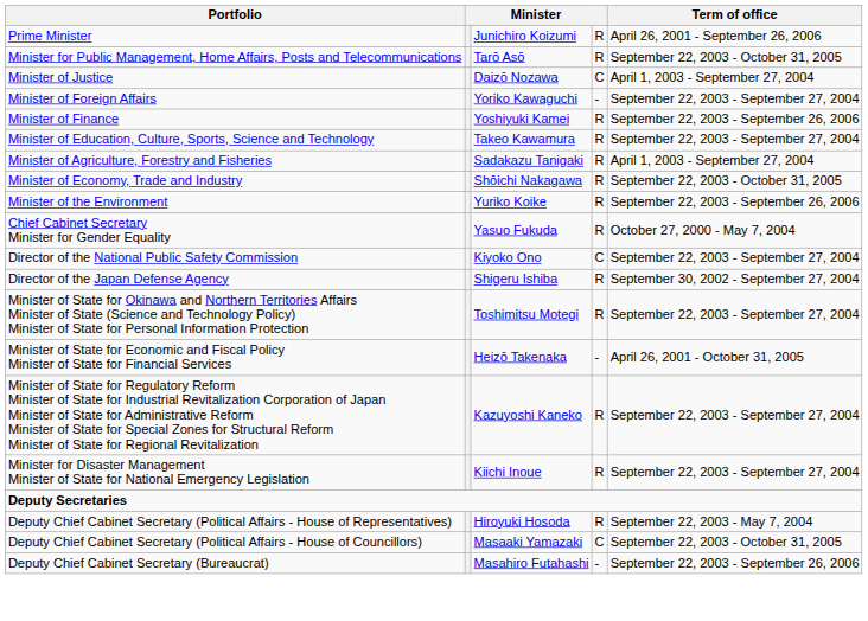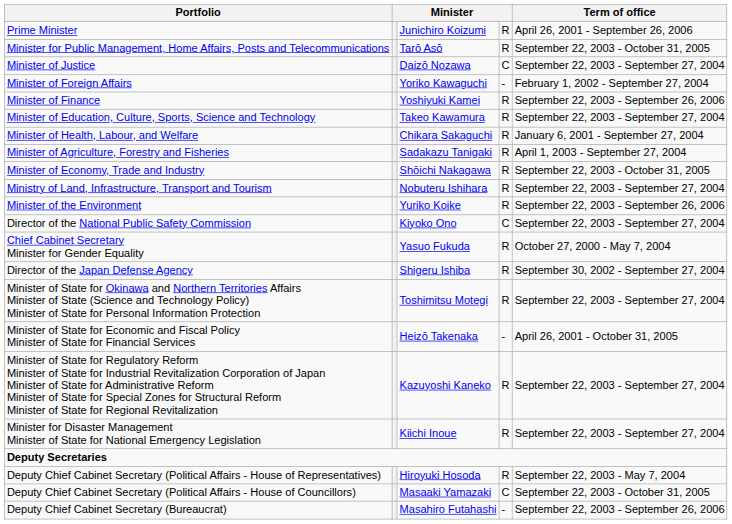Minister of Justice | Term of office: April 1, 2003 - September 27, 2004 -> September 22, 2003 - September 27, 2004
Minister of Foreign Affairs | Term of office: September 22, 2003 - September 27, 2004 -> February 1, 2002 - September 27, 2004
+ row: Minister of Health, Labour, and Welfare | Chikara Sakaguchi | R | January 6, 2001 - September 27, 2004
+ row: Ministry of Land, Infrastructure, Transport and Tourism | Nobuteru Ishihara | R | September 22, 2003 - September 27, 2004
rows swapped: Chief Cabinet Secretary Minister for Gender Equality <-> Director of the National Public Safety Commission
